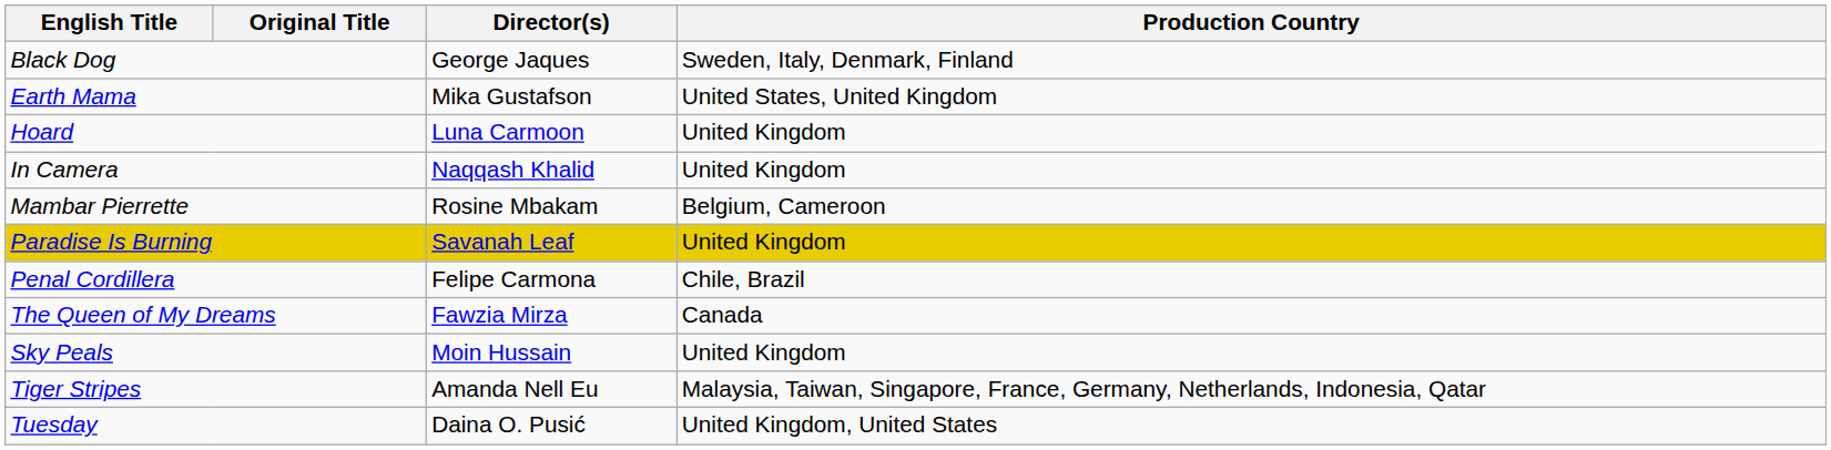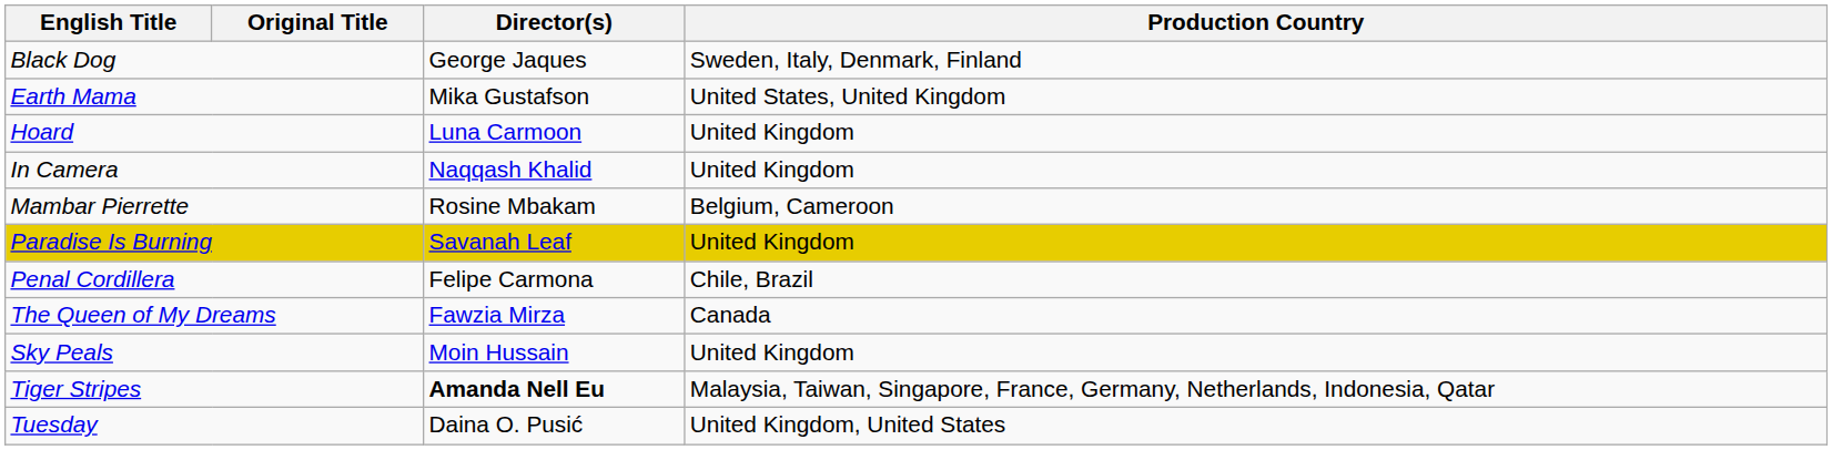Tiger Stripes | Director(s): normal -> bold
